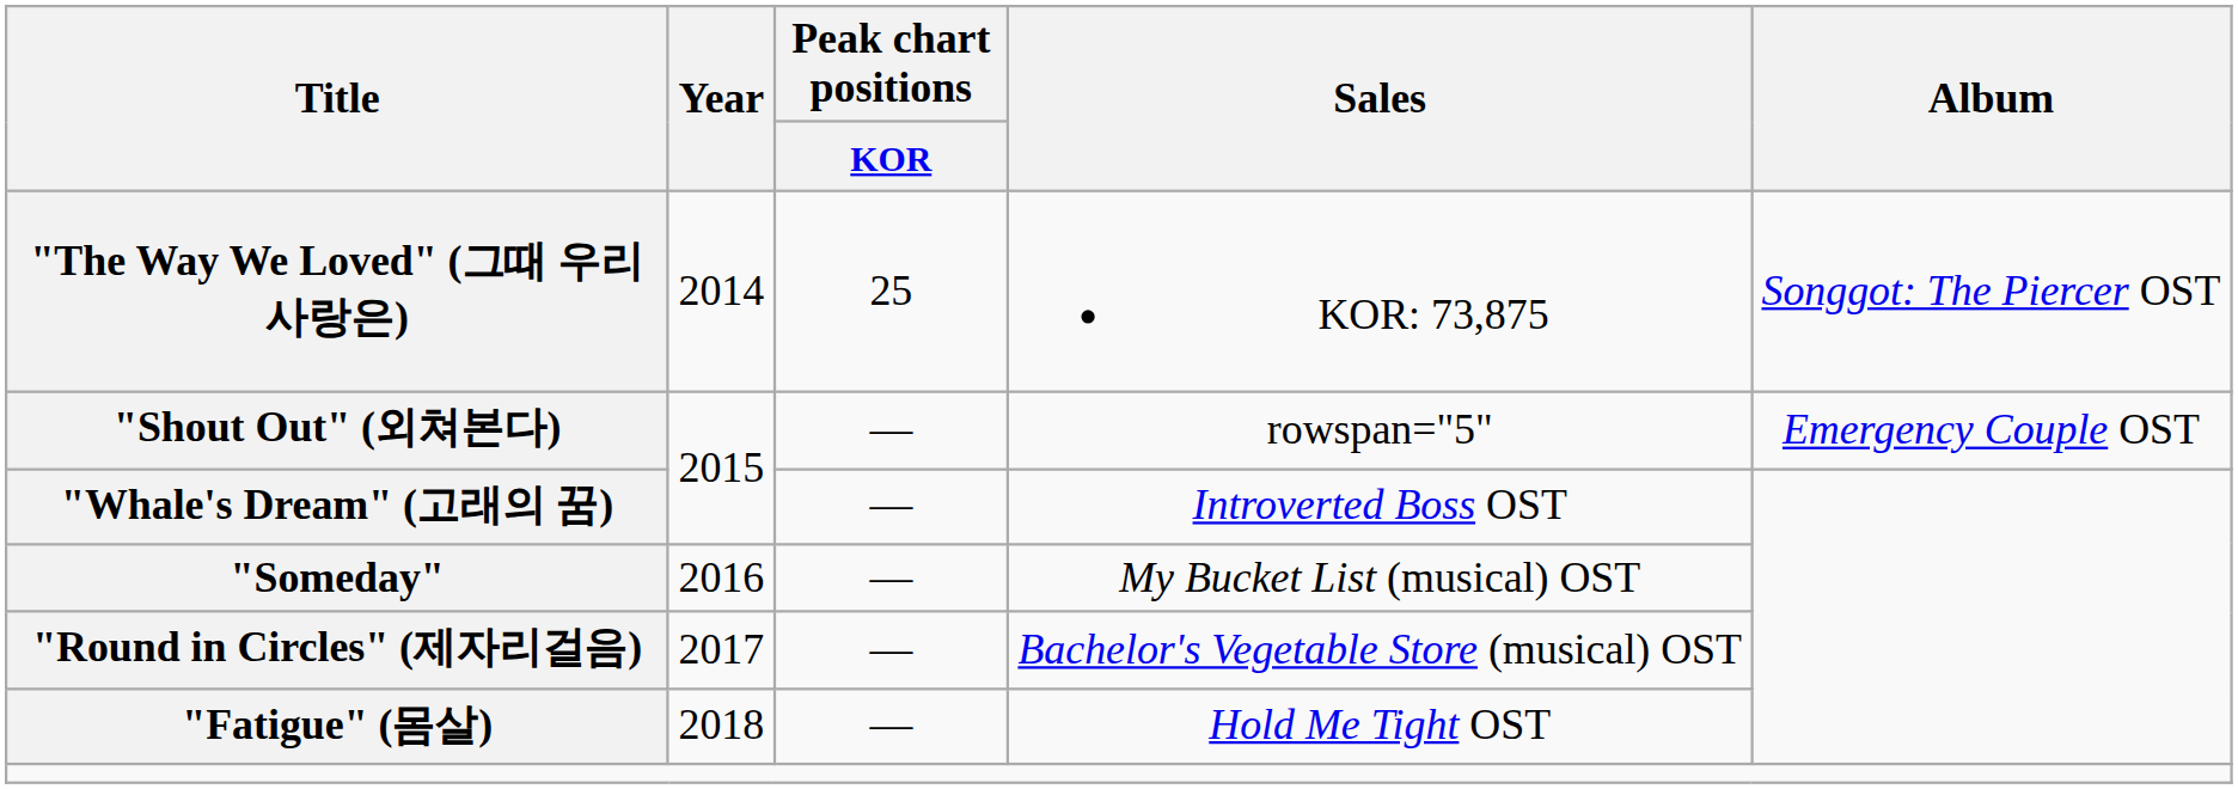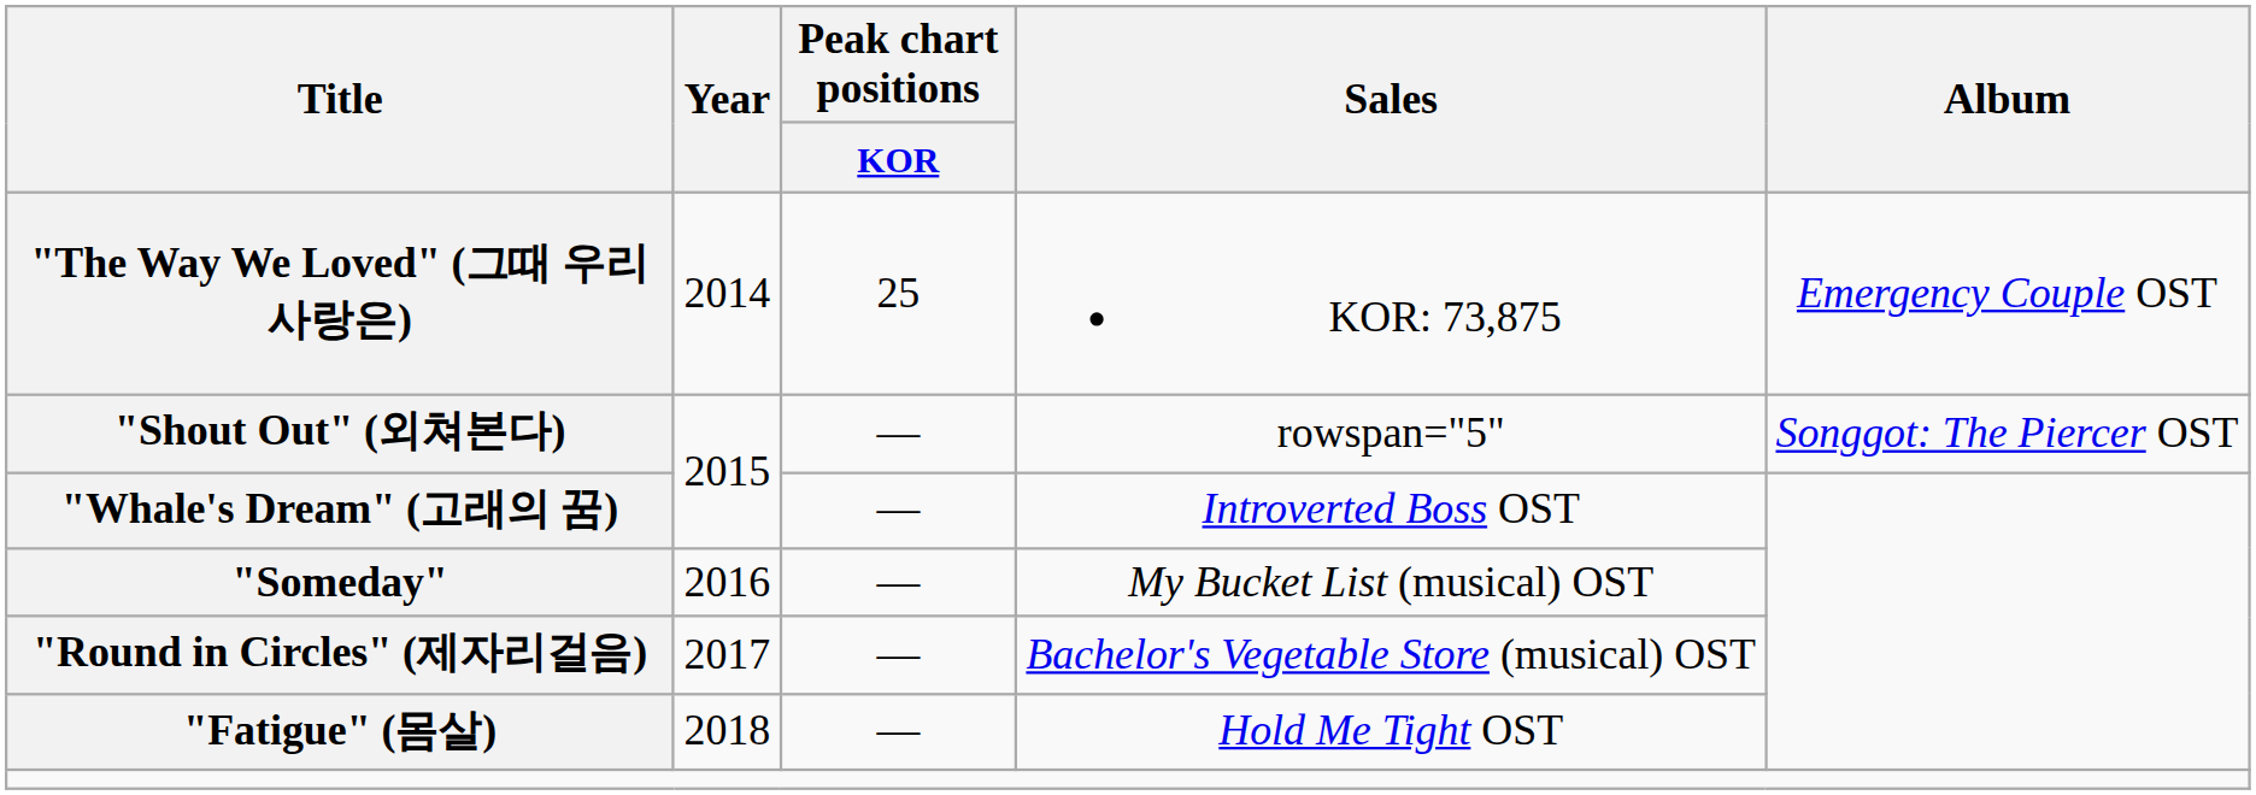"The Way We Loved" (그때 우리 사랑은) | Album: Songgot: The Piercer OST -> Emergency Couple OST
"Shout Out" (외쳐본다) | Album: Emergency Couple OST -> Songgot: The Piercer OST
